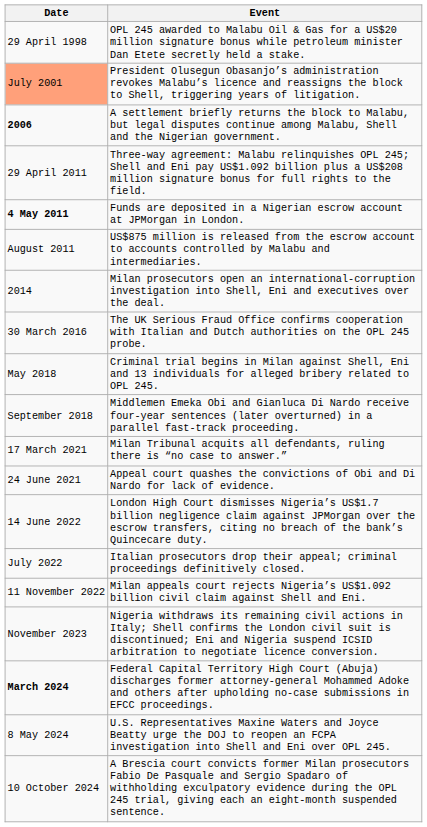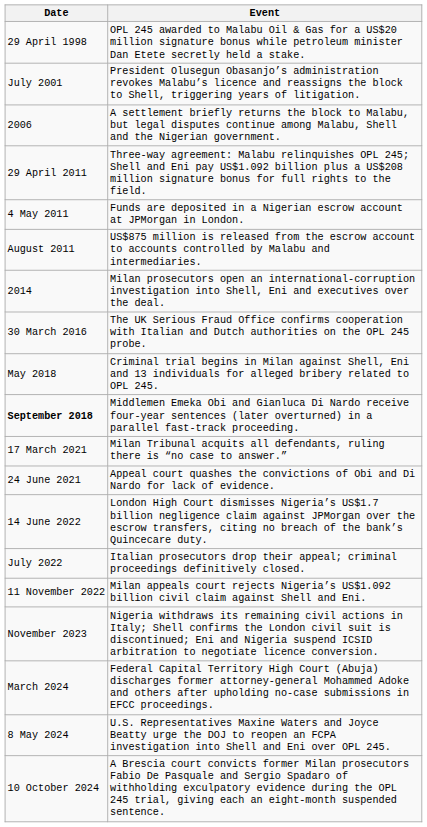July 2001 | Date: lightsalmon background -> no background
2006 | Date: bold -> normal
4 May 2011 | Date: bold -> normal
September 2018 | Date: normal -> bold
March 2024 | Date: bold -> normal
